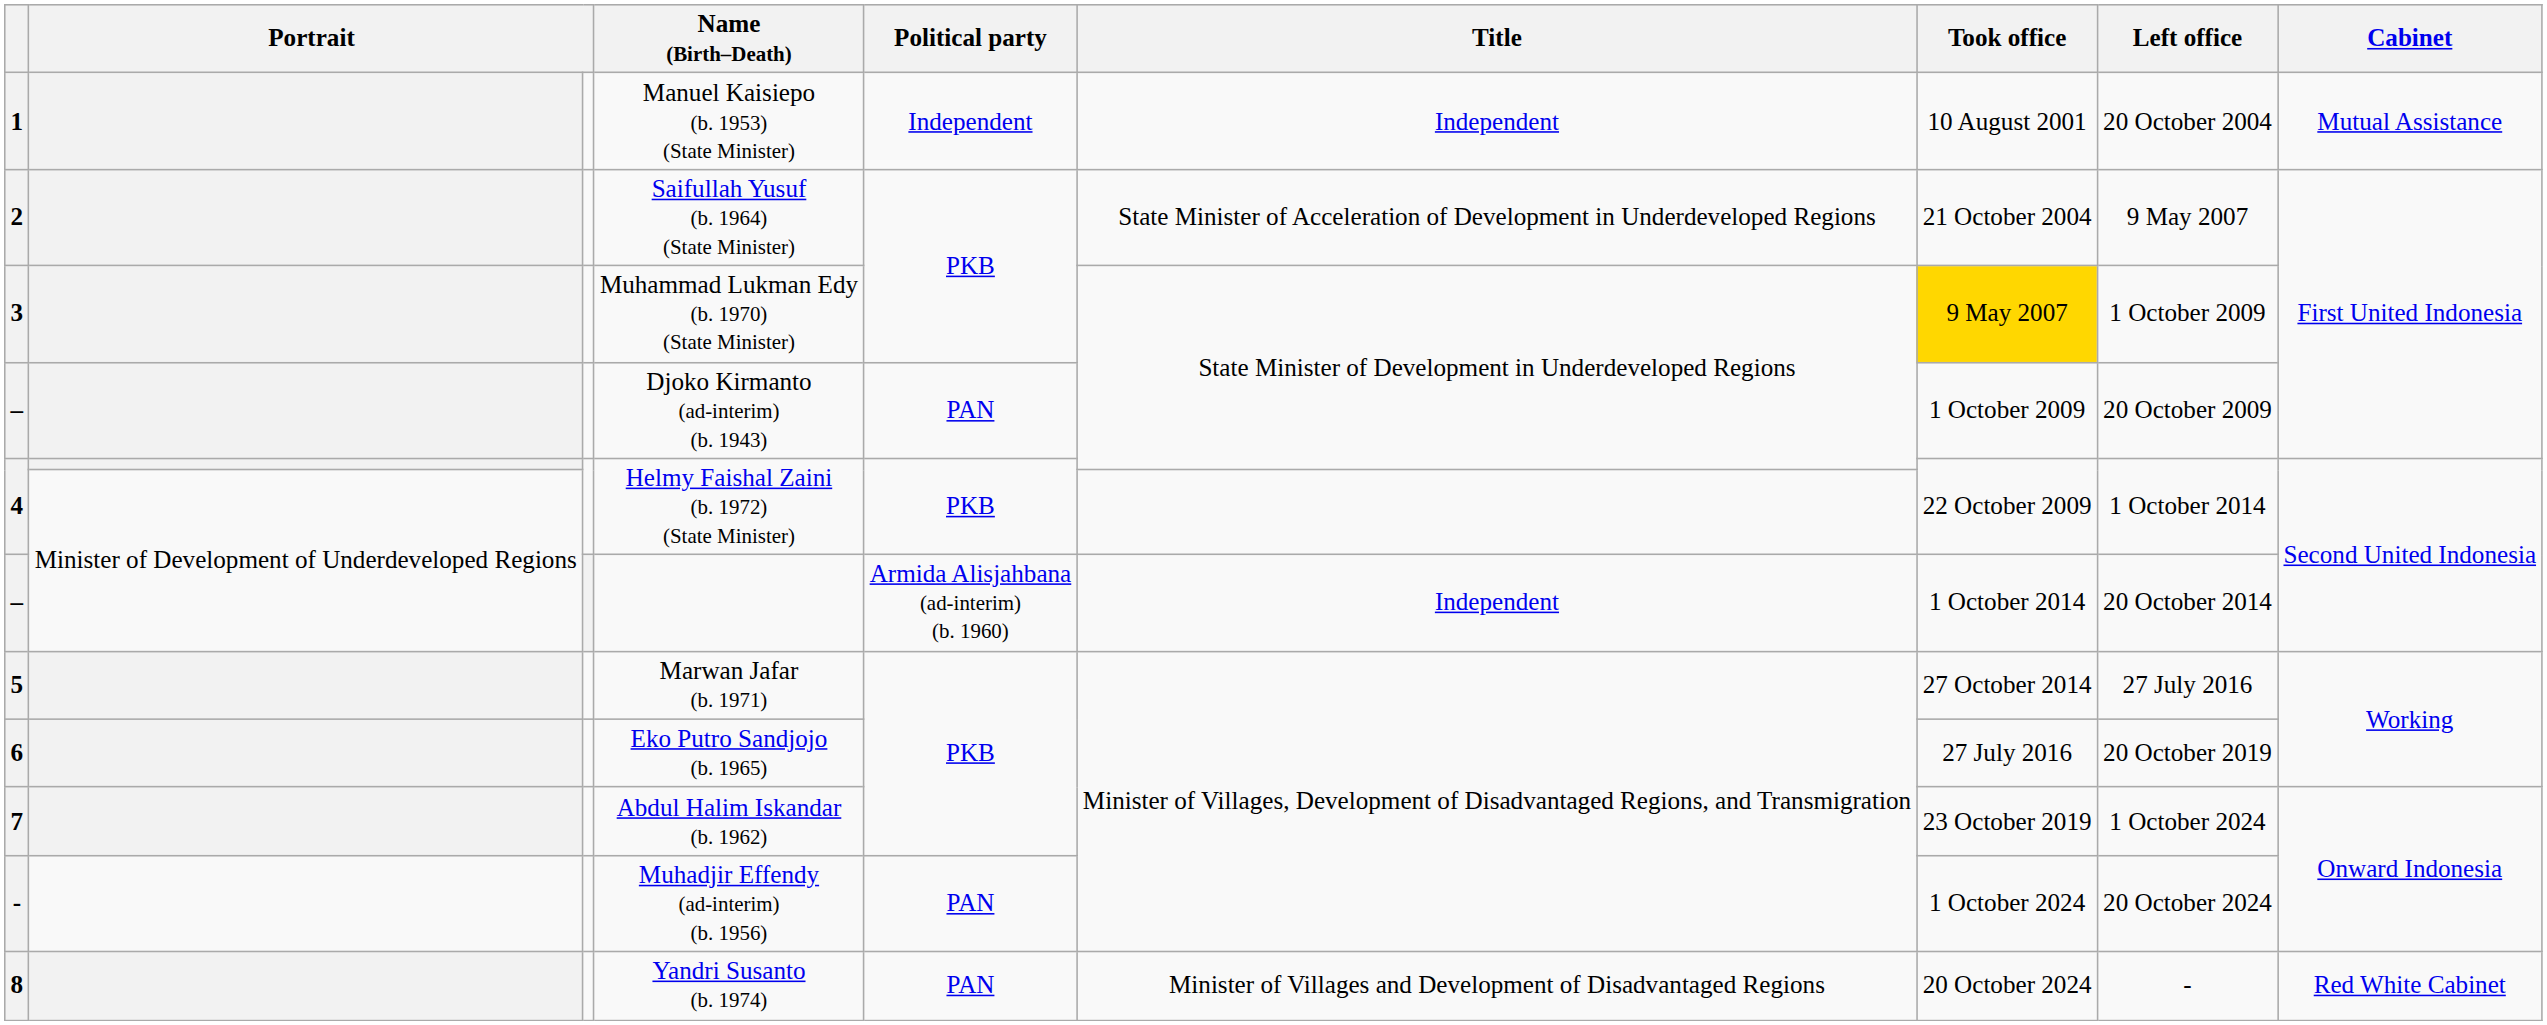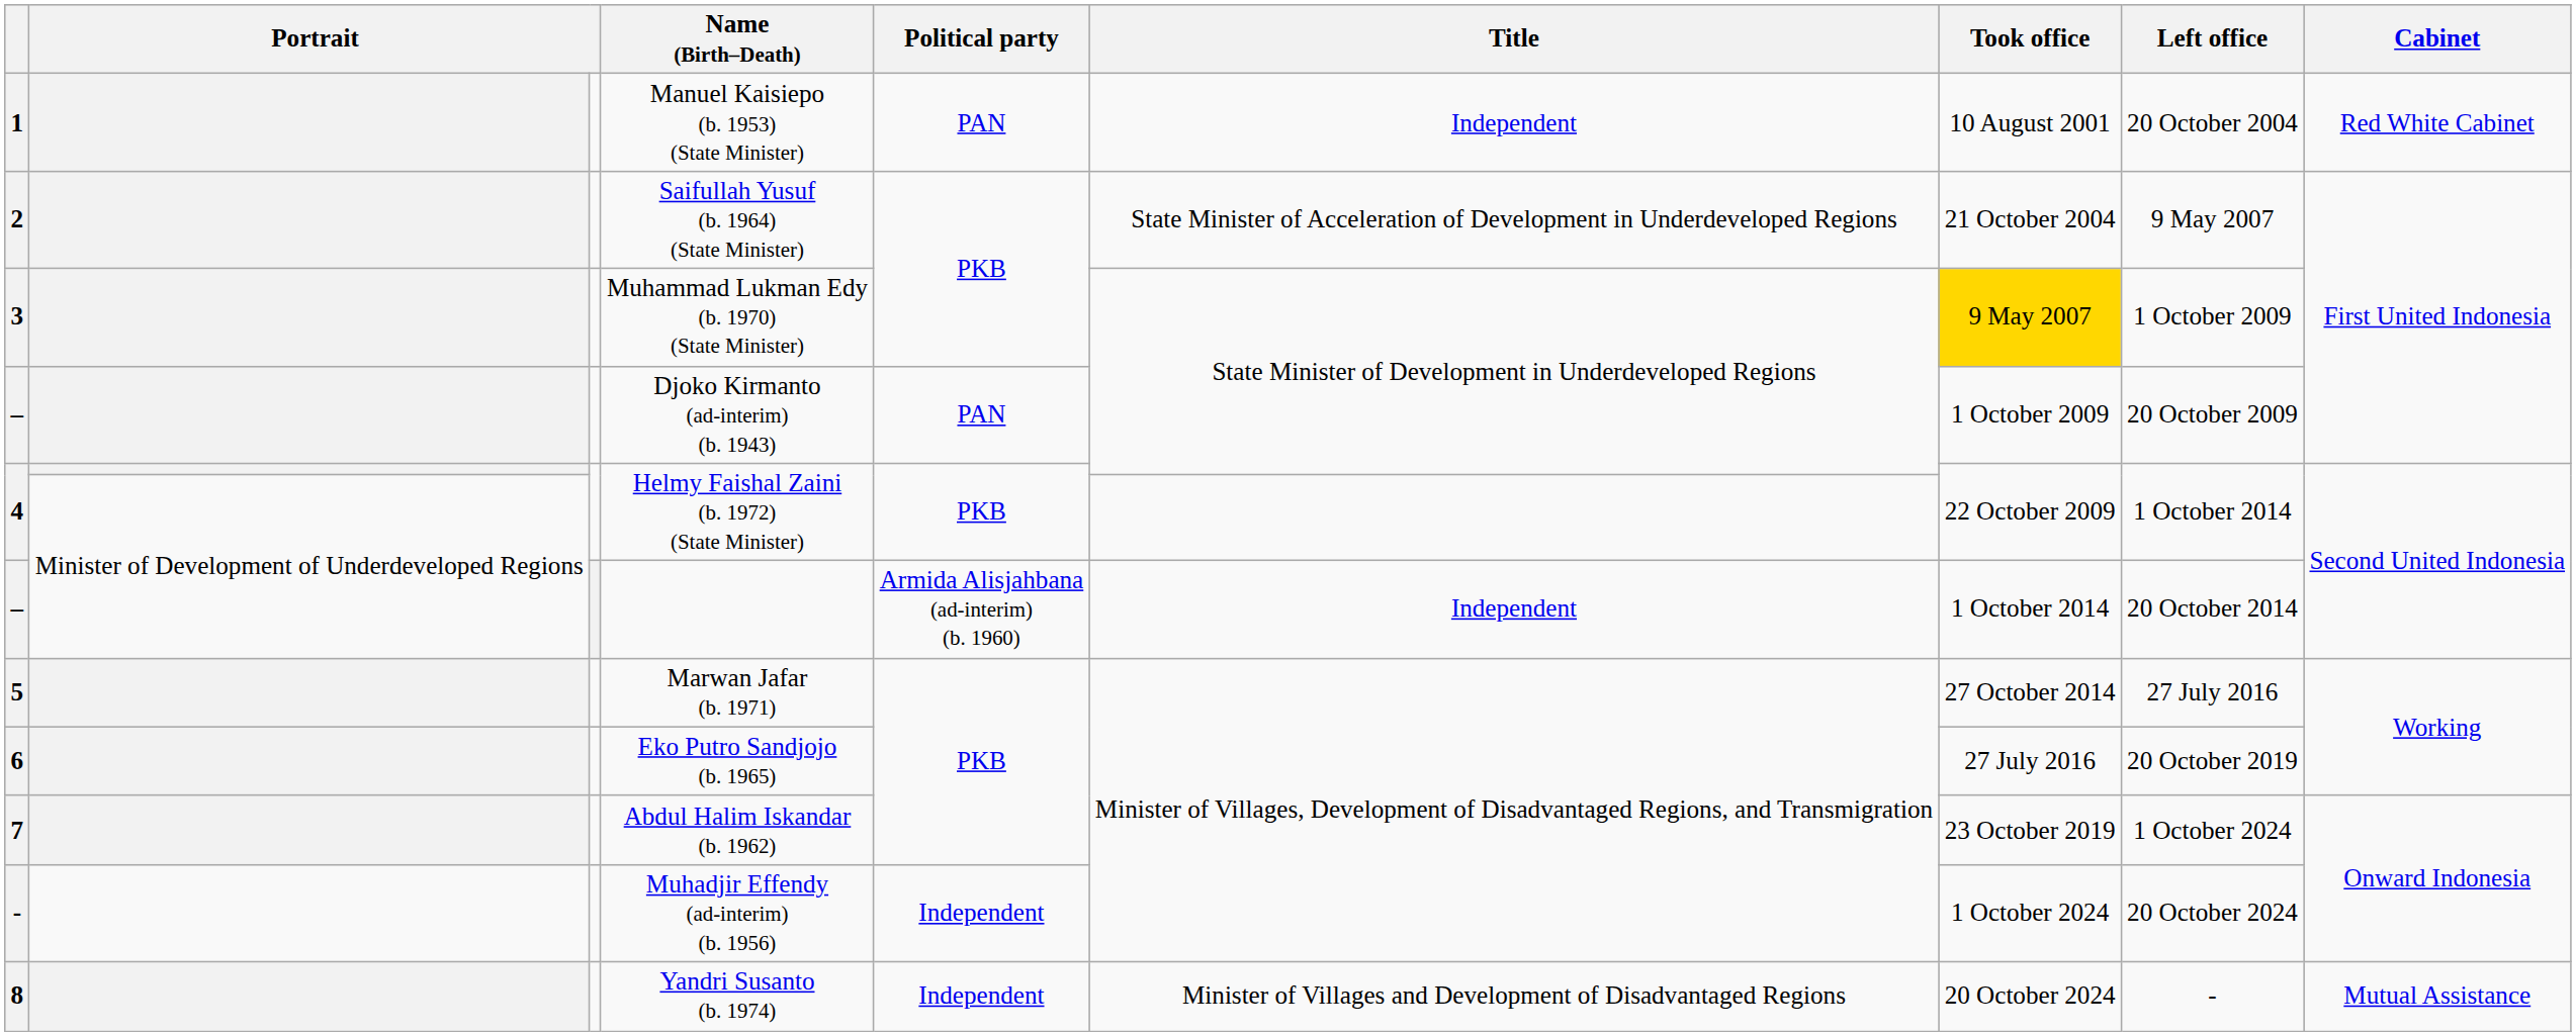Manuel Kaisiepo (b. 1953) (State Minister) | Political party: Independent -> PAN
Manuel Kaisiepo (b. 1953) (State Minister) | Cabinet: Mutual Assistance -> Red White Cabinet
Muhadjir Effendy (ad-interim) (b. 1956) | Political party: PAN -> Independent
Yandri Susanto (b. 1974) | Political party: PAN -> Independent
Yandri Susanto (b. 1974) | Cabinet: Red White Cabinet -> Mutual Assistance
